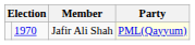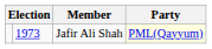Jafir Ali Shah | column 2: 1970 -> 1973
